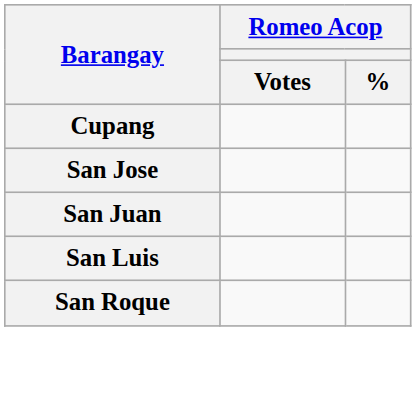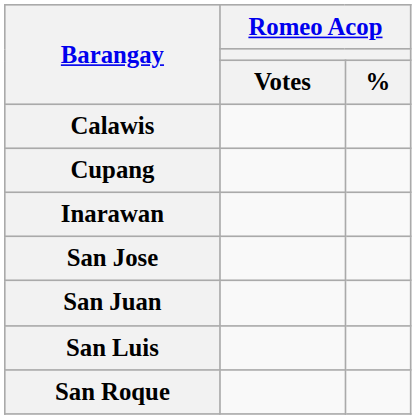+ row: Calawis
+ row: Inarawan
